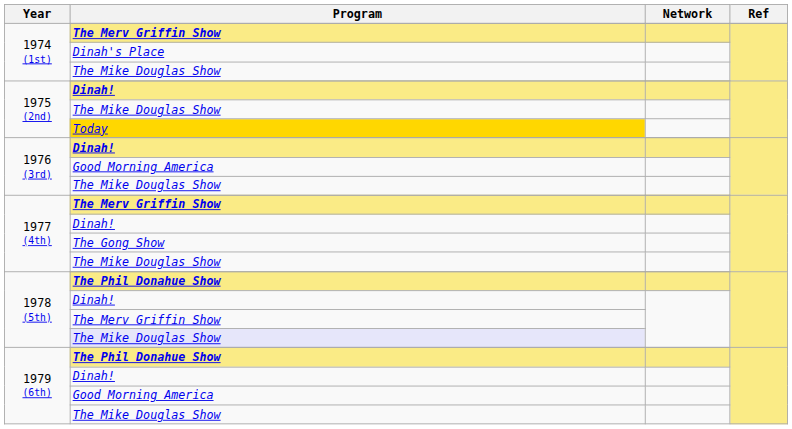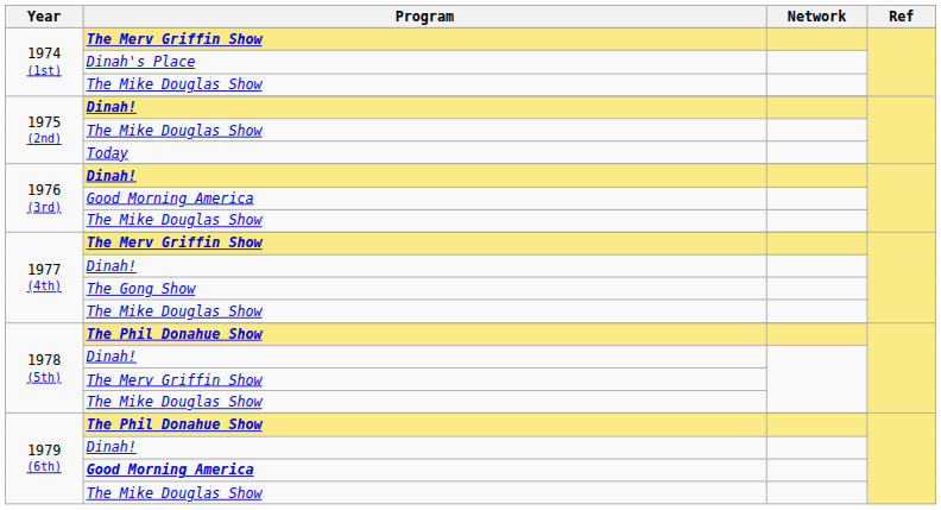Today | Program: gold background -> no background
1978 (5th) / The Mike Douglas Show | Program: lavender background -> no background
1979 (6th) / Good Morning America | Program: normal -> bold
